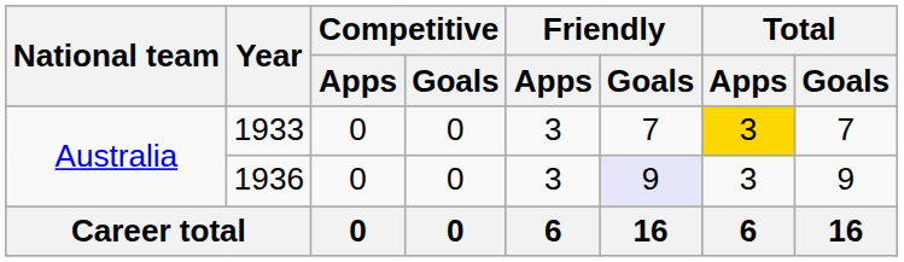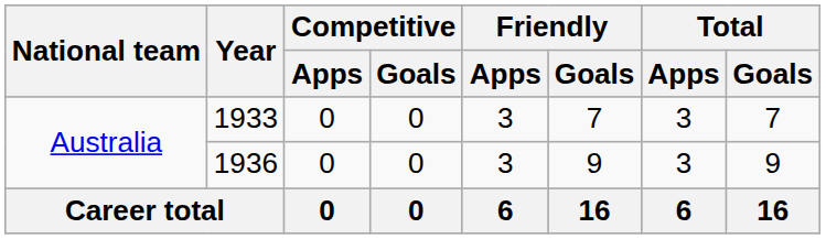1933 | Total / Apps: gold background -> no background
1936 | Friendly / Goals: lavender background -> no background
